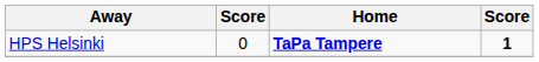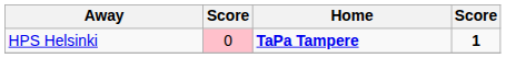HPS Helsinki | column 2: no background -> pink background
